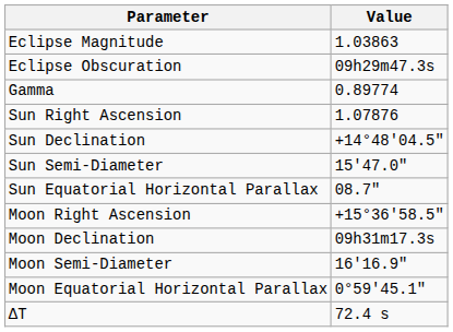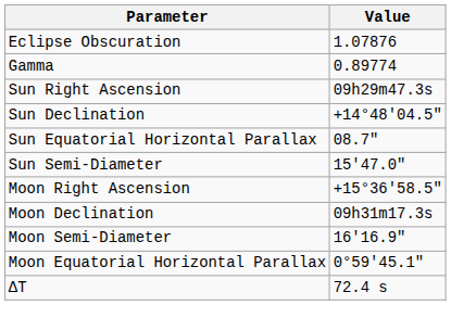- row: Eclipse Magnitude | 1.03863
Eclipse Obscuration | Value: 09h29m47.3s -> 1.07876
Sun Right Ascension | Value: 1.07876 -> 09h29m47.3s
rows swapped: Sun Semi-Diameter <-> Sun Equatorial Horizontal Parallax
